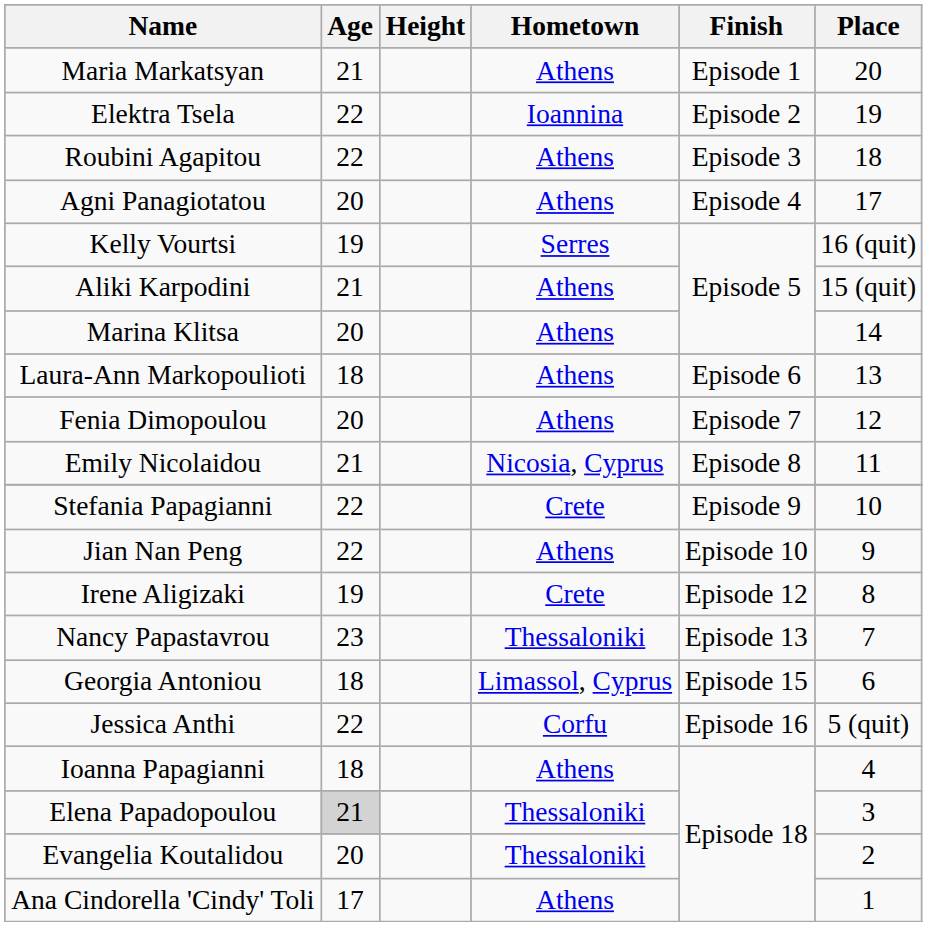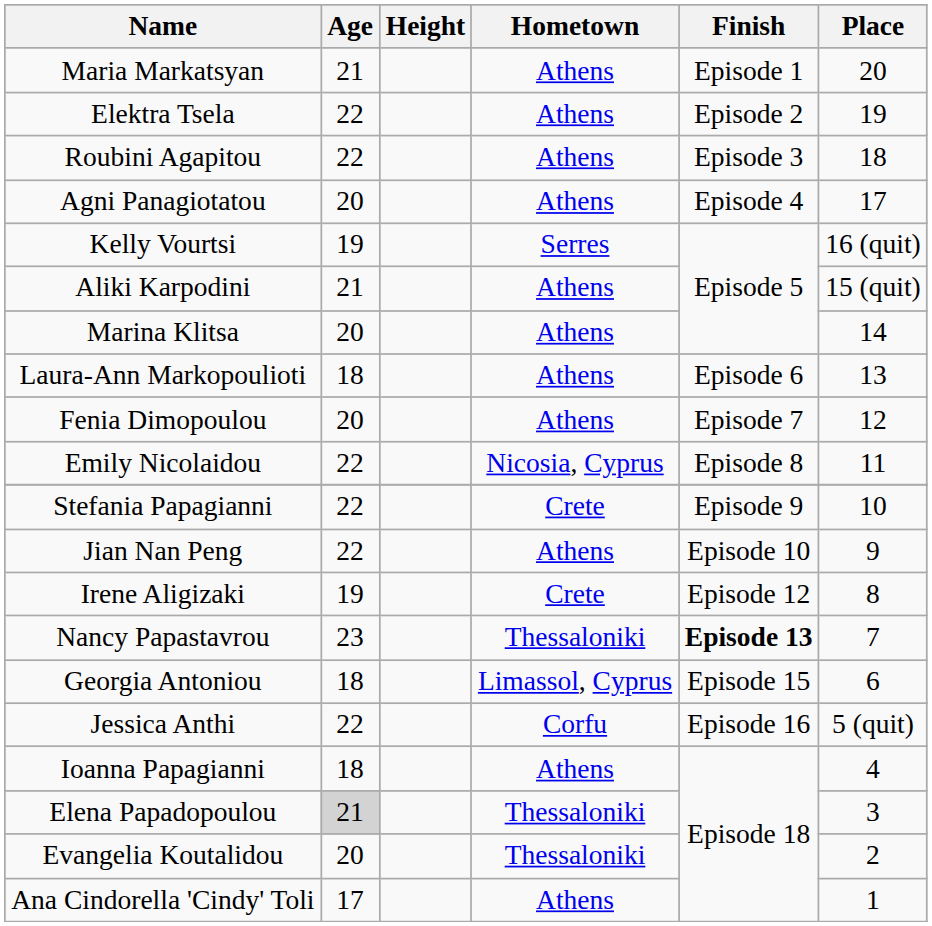Elektra Tsela | Hometown: Ioannina -> Athens
Emily Nicolaidou | Age: 21 -> 22
Nancy Papastavrou | Finish: normal -> bold
